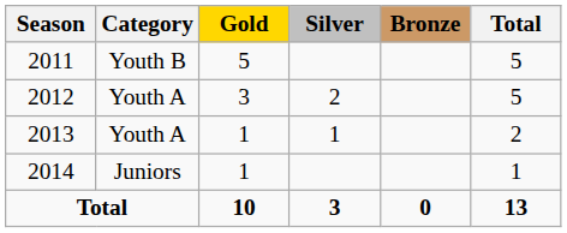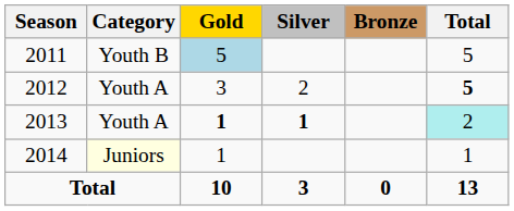2011 | Gold: no background -> lightblue background
2012 | Total: normal -> bold
2013 | Gold: normal -> bold
2013 | Silver: normal -> bold
2013 | Total: no background -> paleturquoise background
2014 | Category: no background -> lightyellow background
